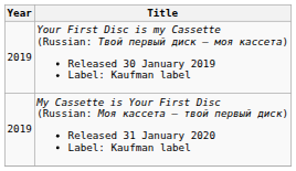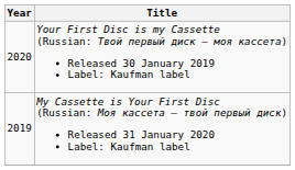row 2 | Year: 2019 -> 2020
